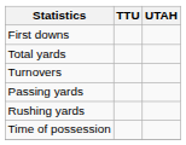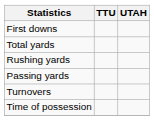rows swapped: Rushing yards <-> Turnovers
